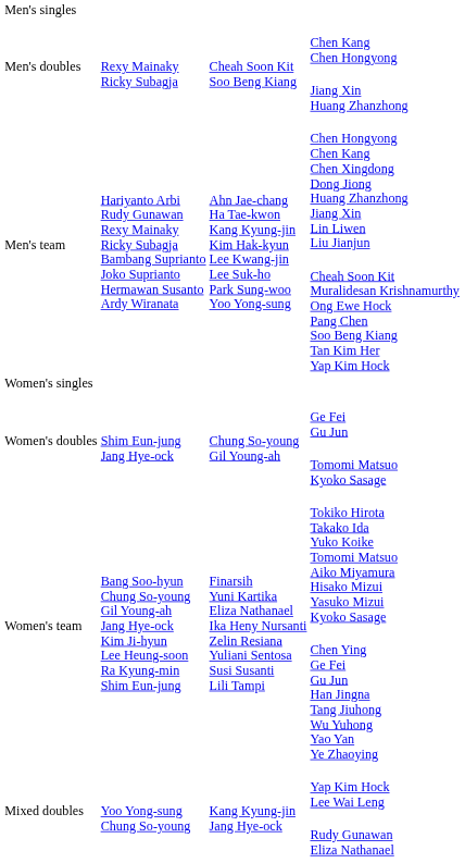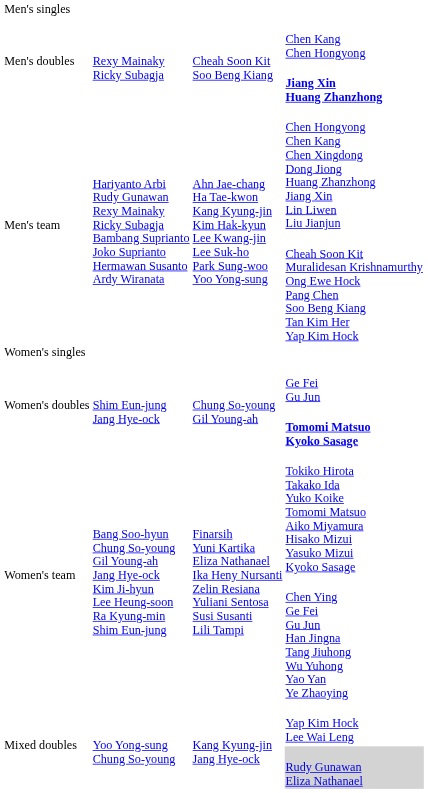Jiang Xin Huang Zhanzhong | column 4: normal -> bold
Tomomi Matsuo Kyoko Sasage | column 4: normal -> bold
Rudy Gunawan Eliza Nathanael | column 4: no background -> lightgrey background
